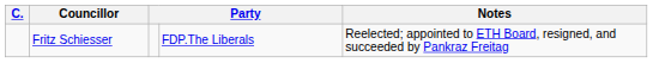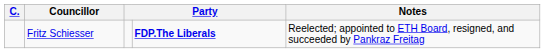Fritz Schiesser | column 4: normal -> bold
